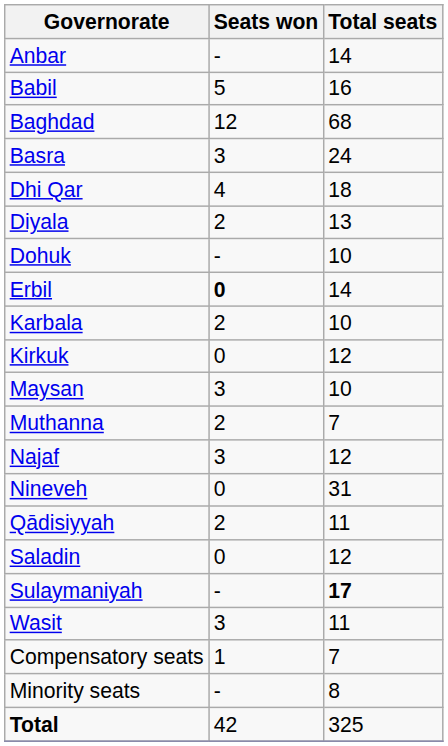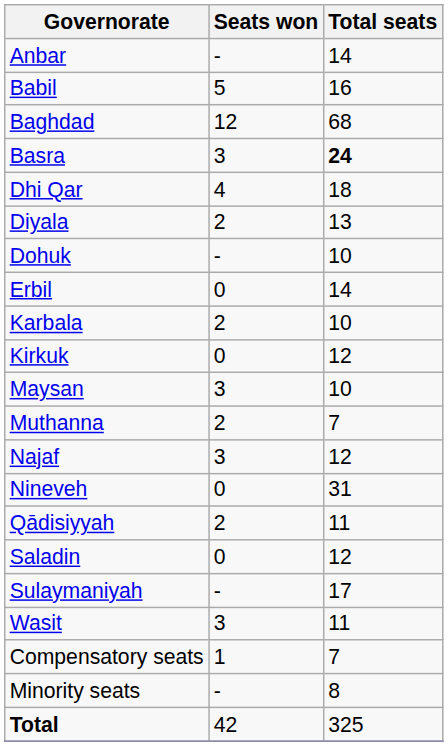Basra | Total seats: normal -> bold
Erbil | Seats won: bold -> normal
Sulaymaniyah | Total seats: bold -> normal
